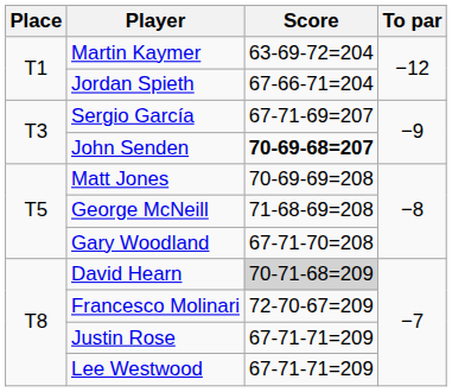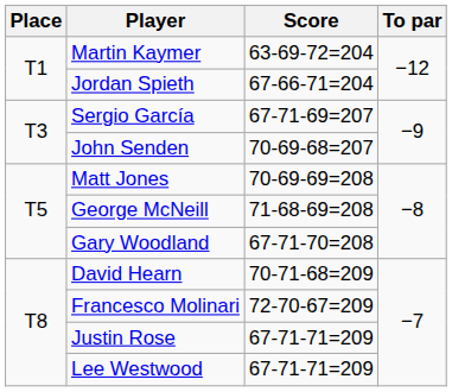John Senden | Score: bold -> normal
David Hearn | Score: lightgrey background -> no background
